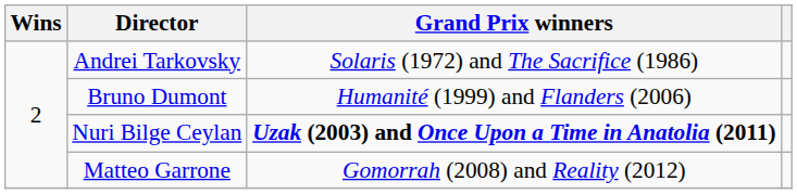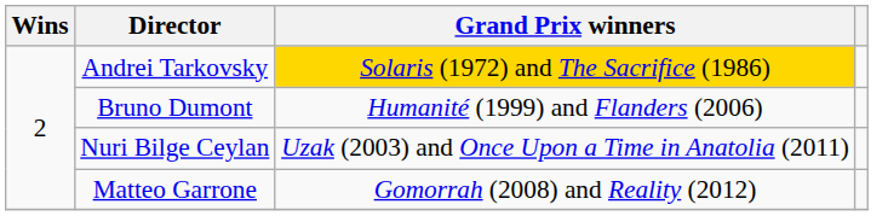Andrei Tarkovsky | Grand Prix winners: no background -> gold background
Nuri Bilge Ceylan | Grand Prix winners: bold -> normal
